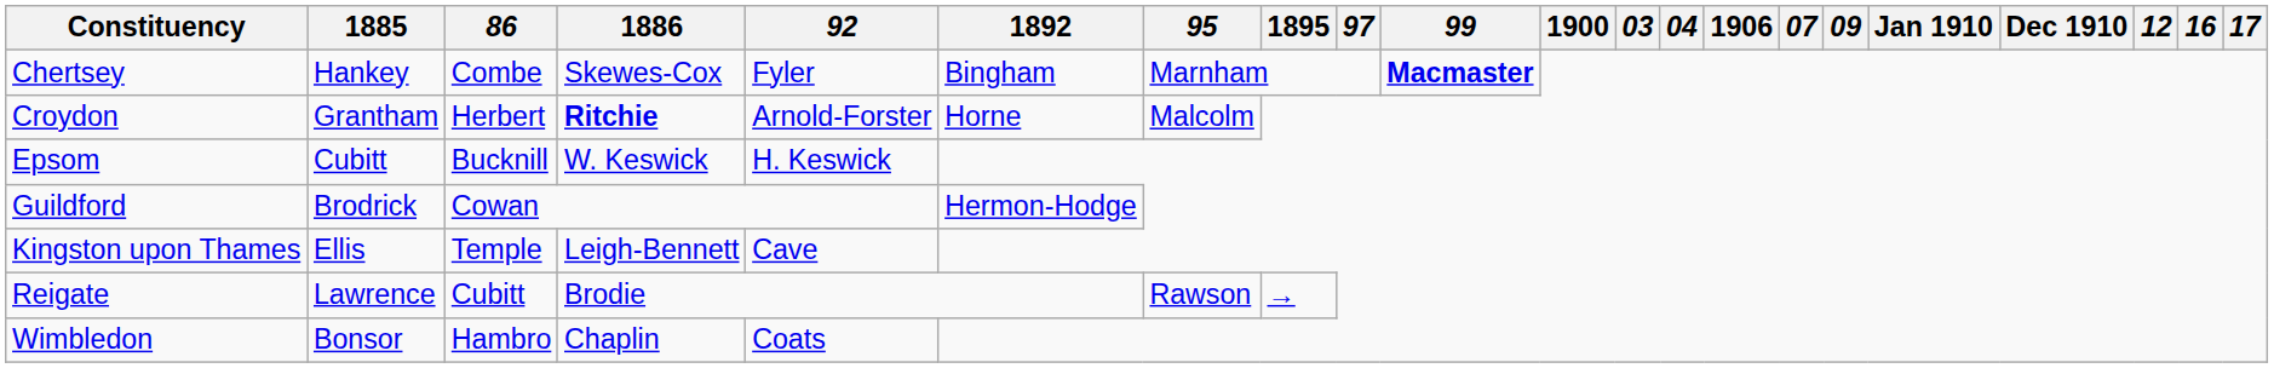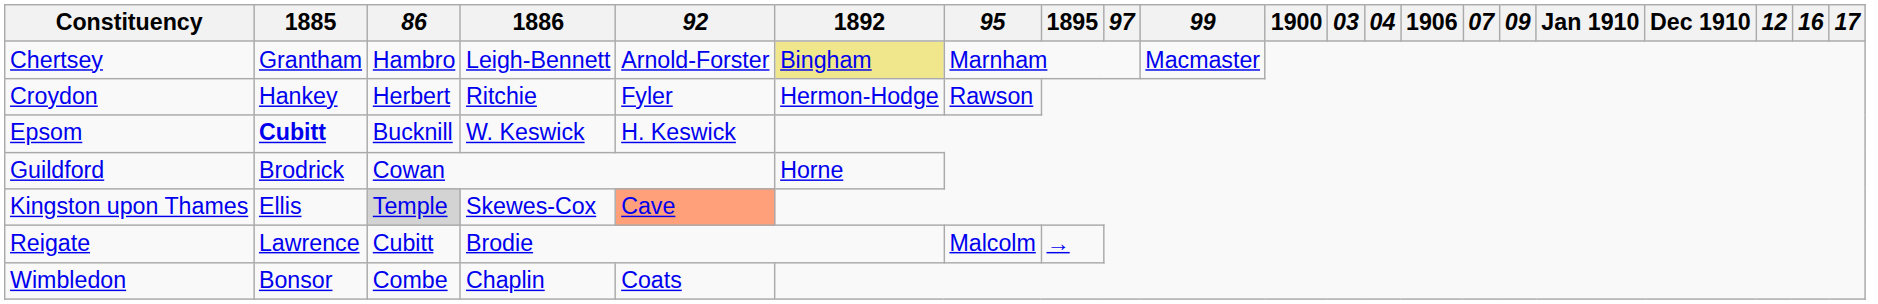Chertsey | 1885: Hankey -> Grantham
Chertsey | 86: Combe -> Hambro
Chertsey | 1886: Skewes-Cox -> Leigh-Bennett
Chertsey | 92: Fyler -> Arnold-Forster
Chertsey | 1892: no background -> khaki background
Chertsey | 99: bold -> normal
Croydon | 1885: Grantham -> Hankey
Croydon | 1886: bold -> normal
Croydon | 92: Arnold-Forster -> Fyler
Croydon | 1892: Horne -> Hermon-Hodge
Croydon | 95: Malcolm -> Rawson
Epsom | 1885: normal -> bold
Guildford | 1892: Hermon-Hodge -> Horne
Kingston upon Thames | 86: no background -> lightgrey background
Kingston upon Thames | 1886: Leigh-Bennett -> Skewes-Cox
Kingston upon Thames | 92: no background -> lightsalmon background
Reigate | 95: Rawson -> Malcolm
Wimbledon | 86: Hambro -> Combe
